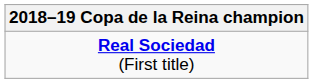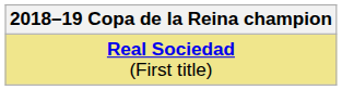row 2 | column 1: no background -> khaki background
